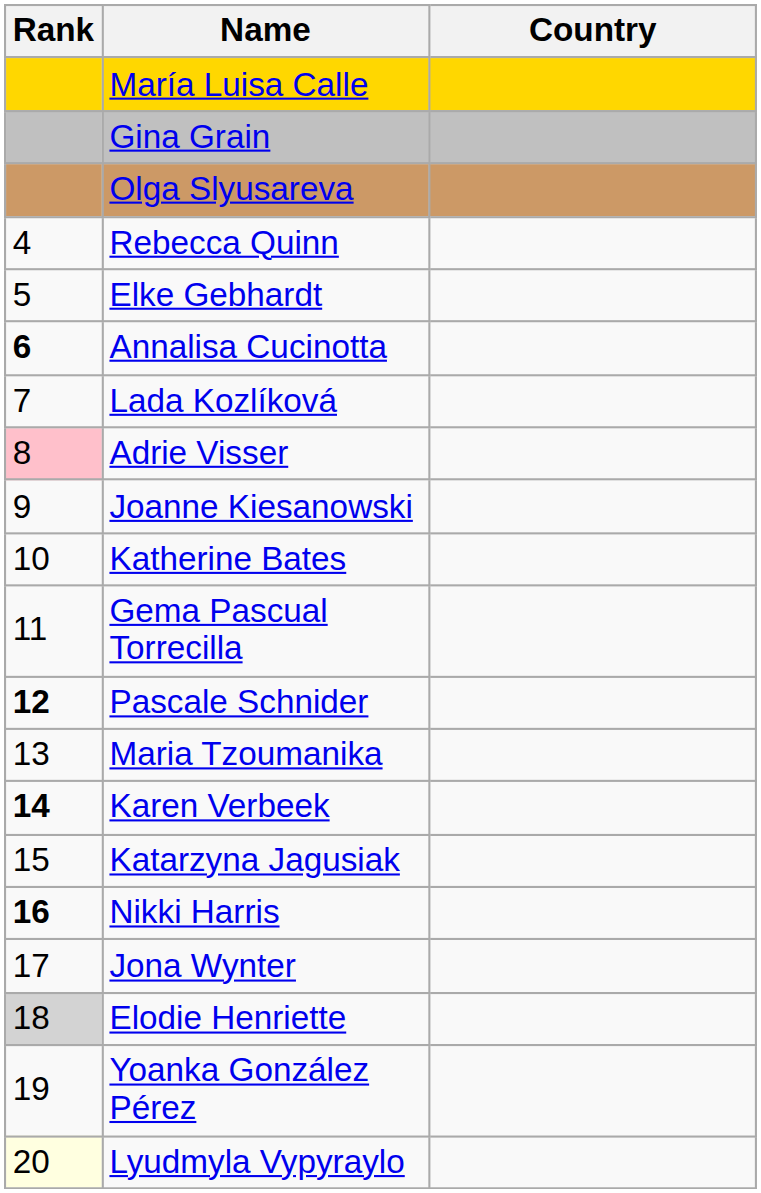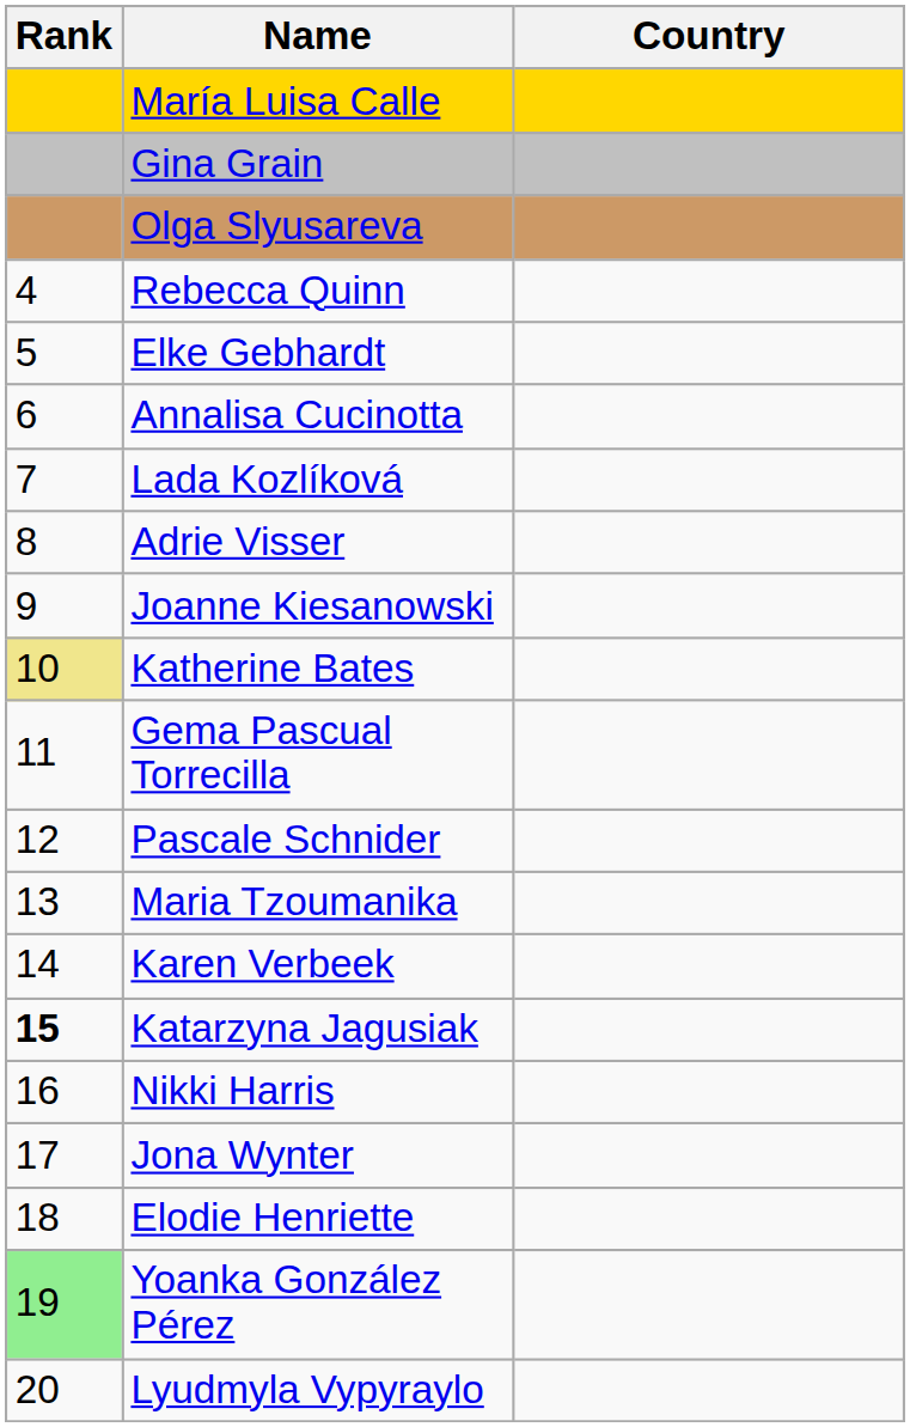Annalisa Cucinotta | Rank: bold -> normal
Adrie Visser | Rank: pink background -> no background
Katherine Bates | Rank: no background -> khaki background
Pascale Schnider | Rank: bold -> normal
Karen Verbeek | Rank: bold -> normal
Katarzyna Jagusiak | Rank: normal -> bold
Nikki Harris | Rank: bold -> normal
Elodie Henriette | Rank: lightgrey background -> no background
Yoanka González Pérez | Rank: no background -> lightgreen background
Lyudmyla Vypyraylo | Rank: lightyellow background -> no background
